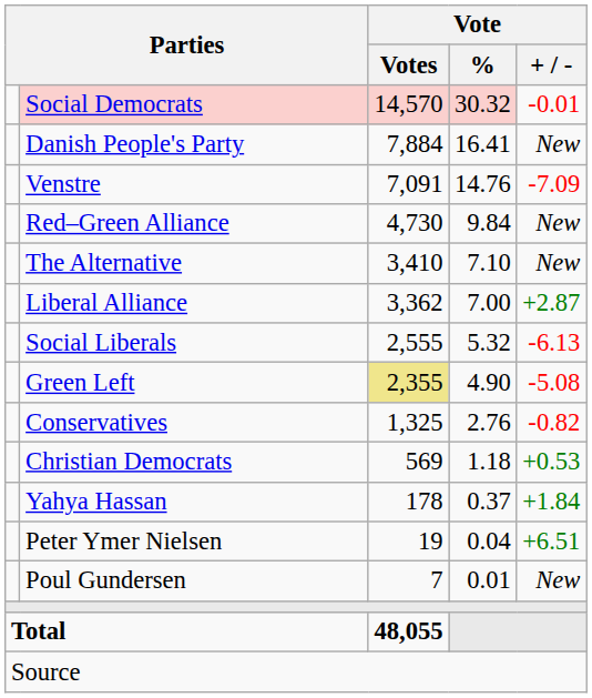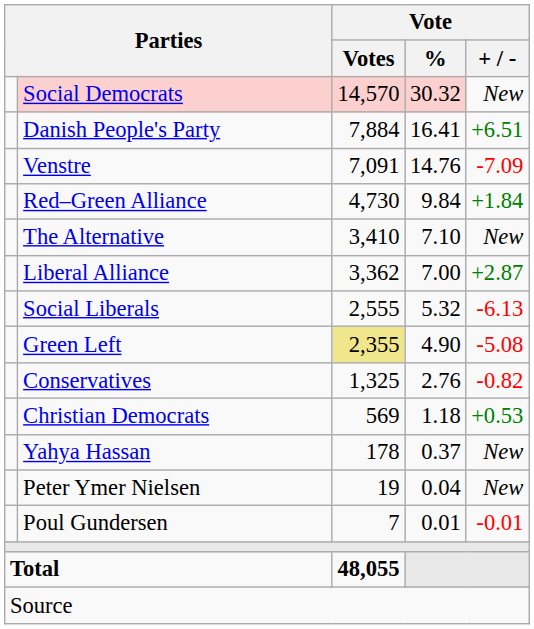Social Democrats | Vote / + / -: -0.01 -> New
Danish People's Party | Vote / + / -: New -> +6.51
Red–Green Alliance | Vote / + / -: New -> +1.84
Yahya Hassan | Vote / + / -: +1.84 -> New
Peter Ymer Nielsen | Vote / + / -: +6.51 -> New
Poul Gundersen | Vote / + / -: New -> -0.01
